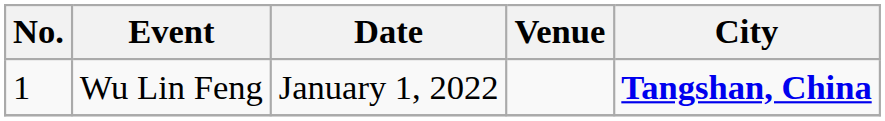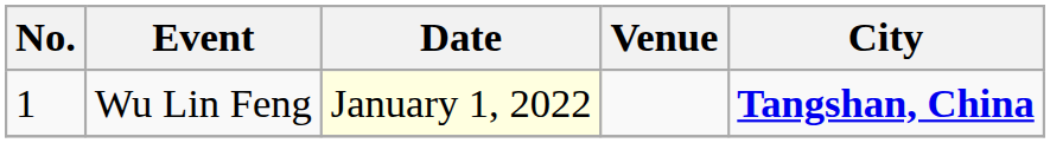Wu Lin Feng | Date: no background -> lightyellow background
